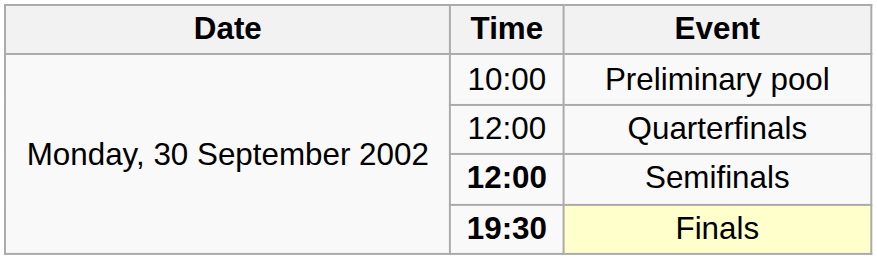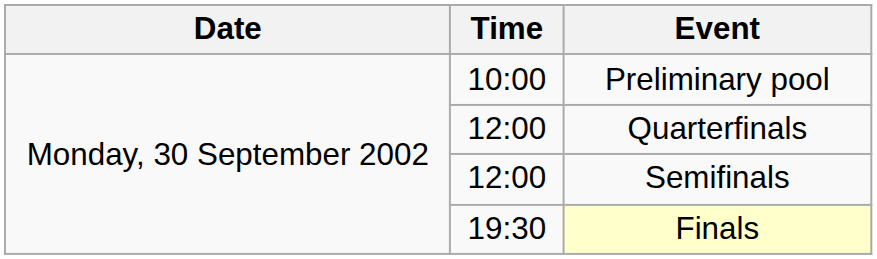Semifinals | Time: bold -> normal
Finals | Time: bold -> normal
